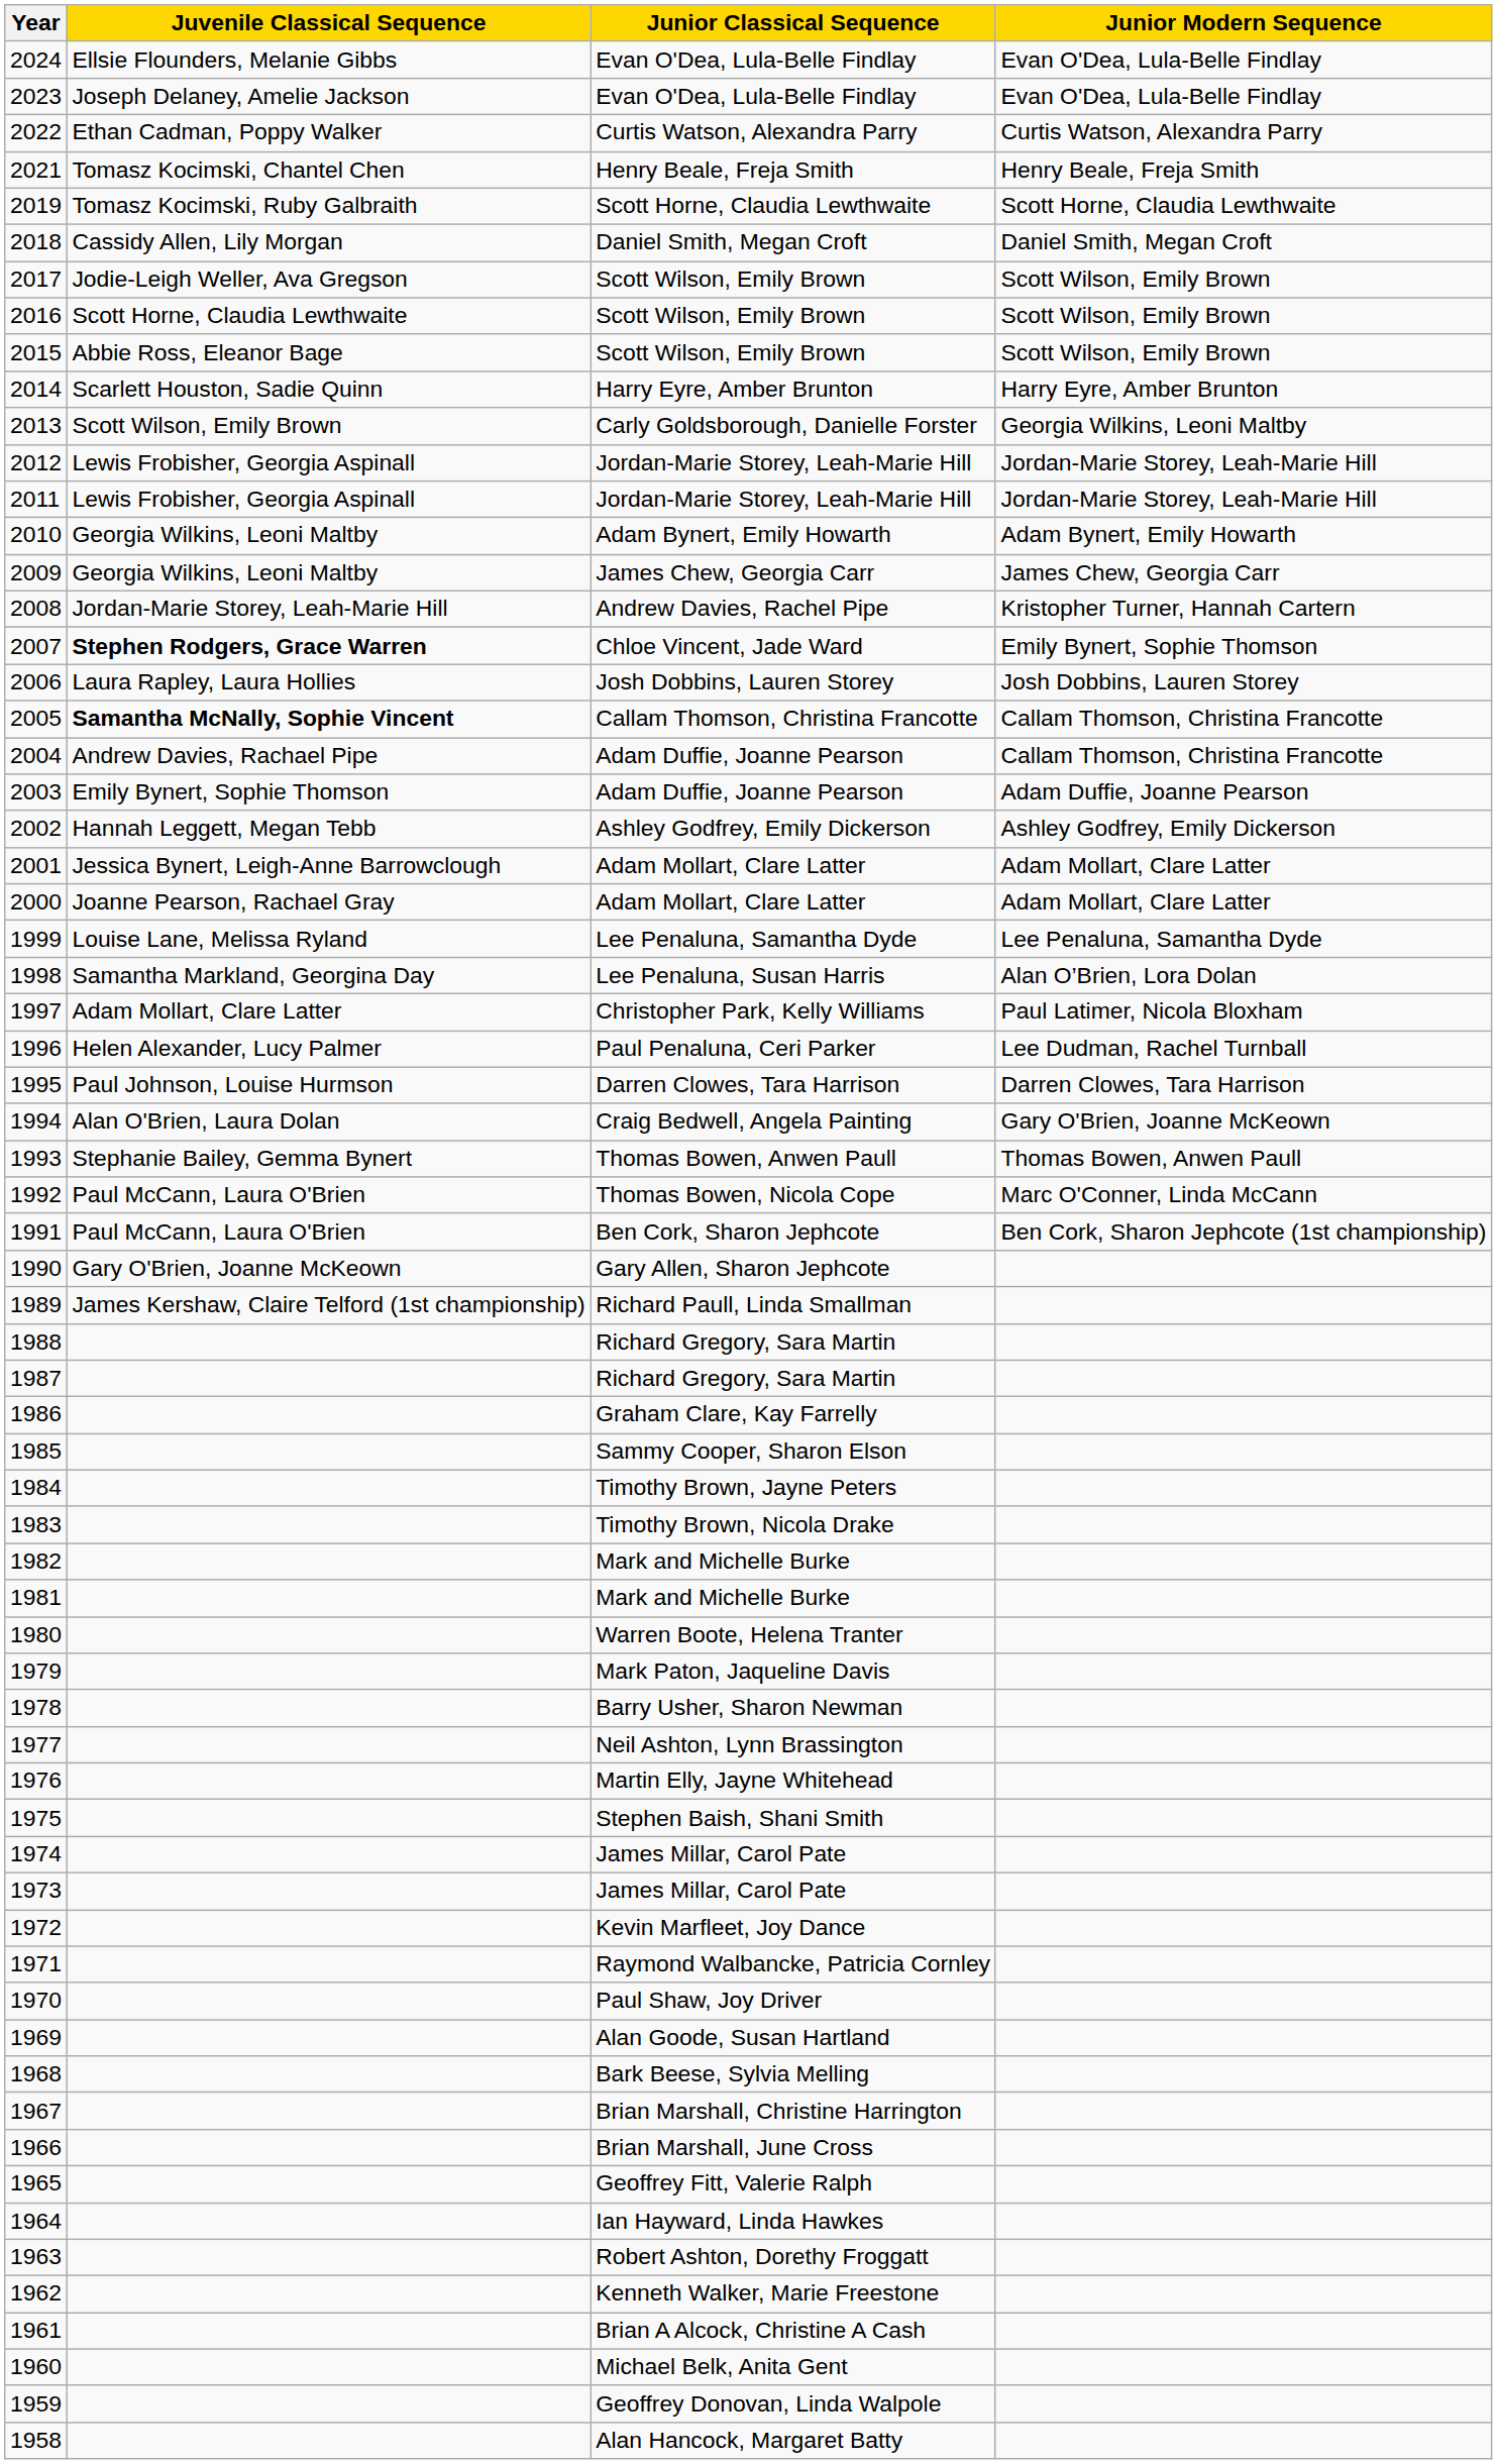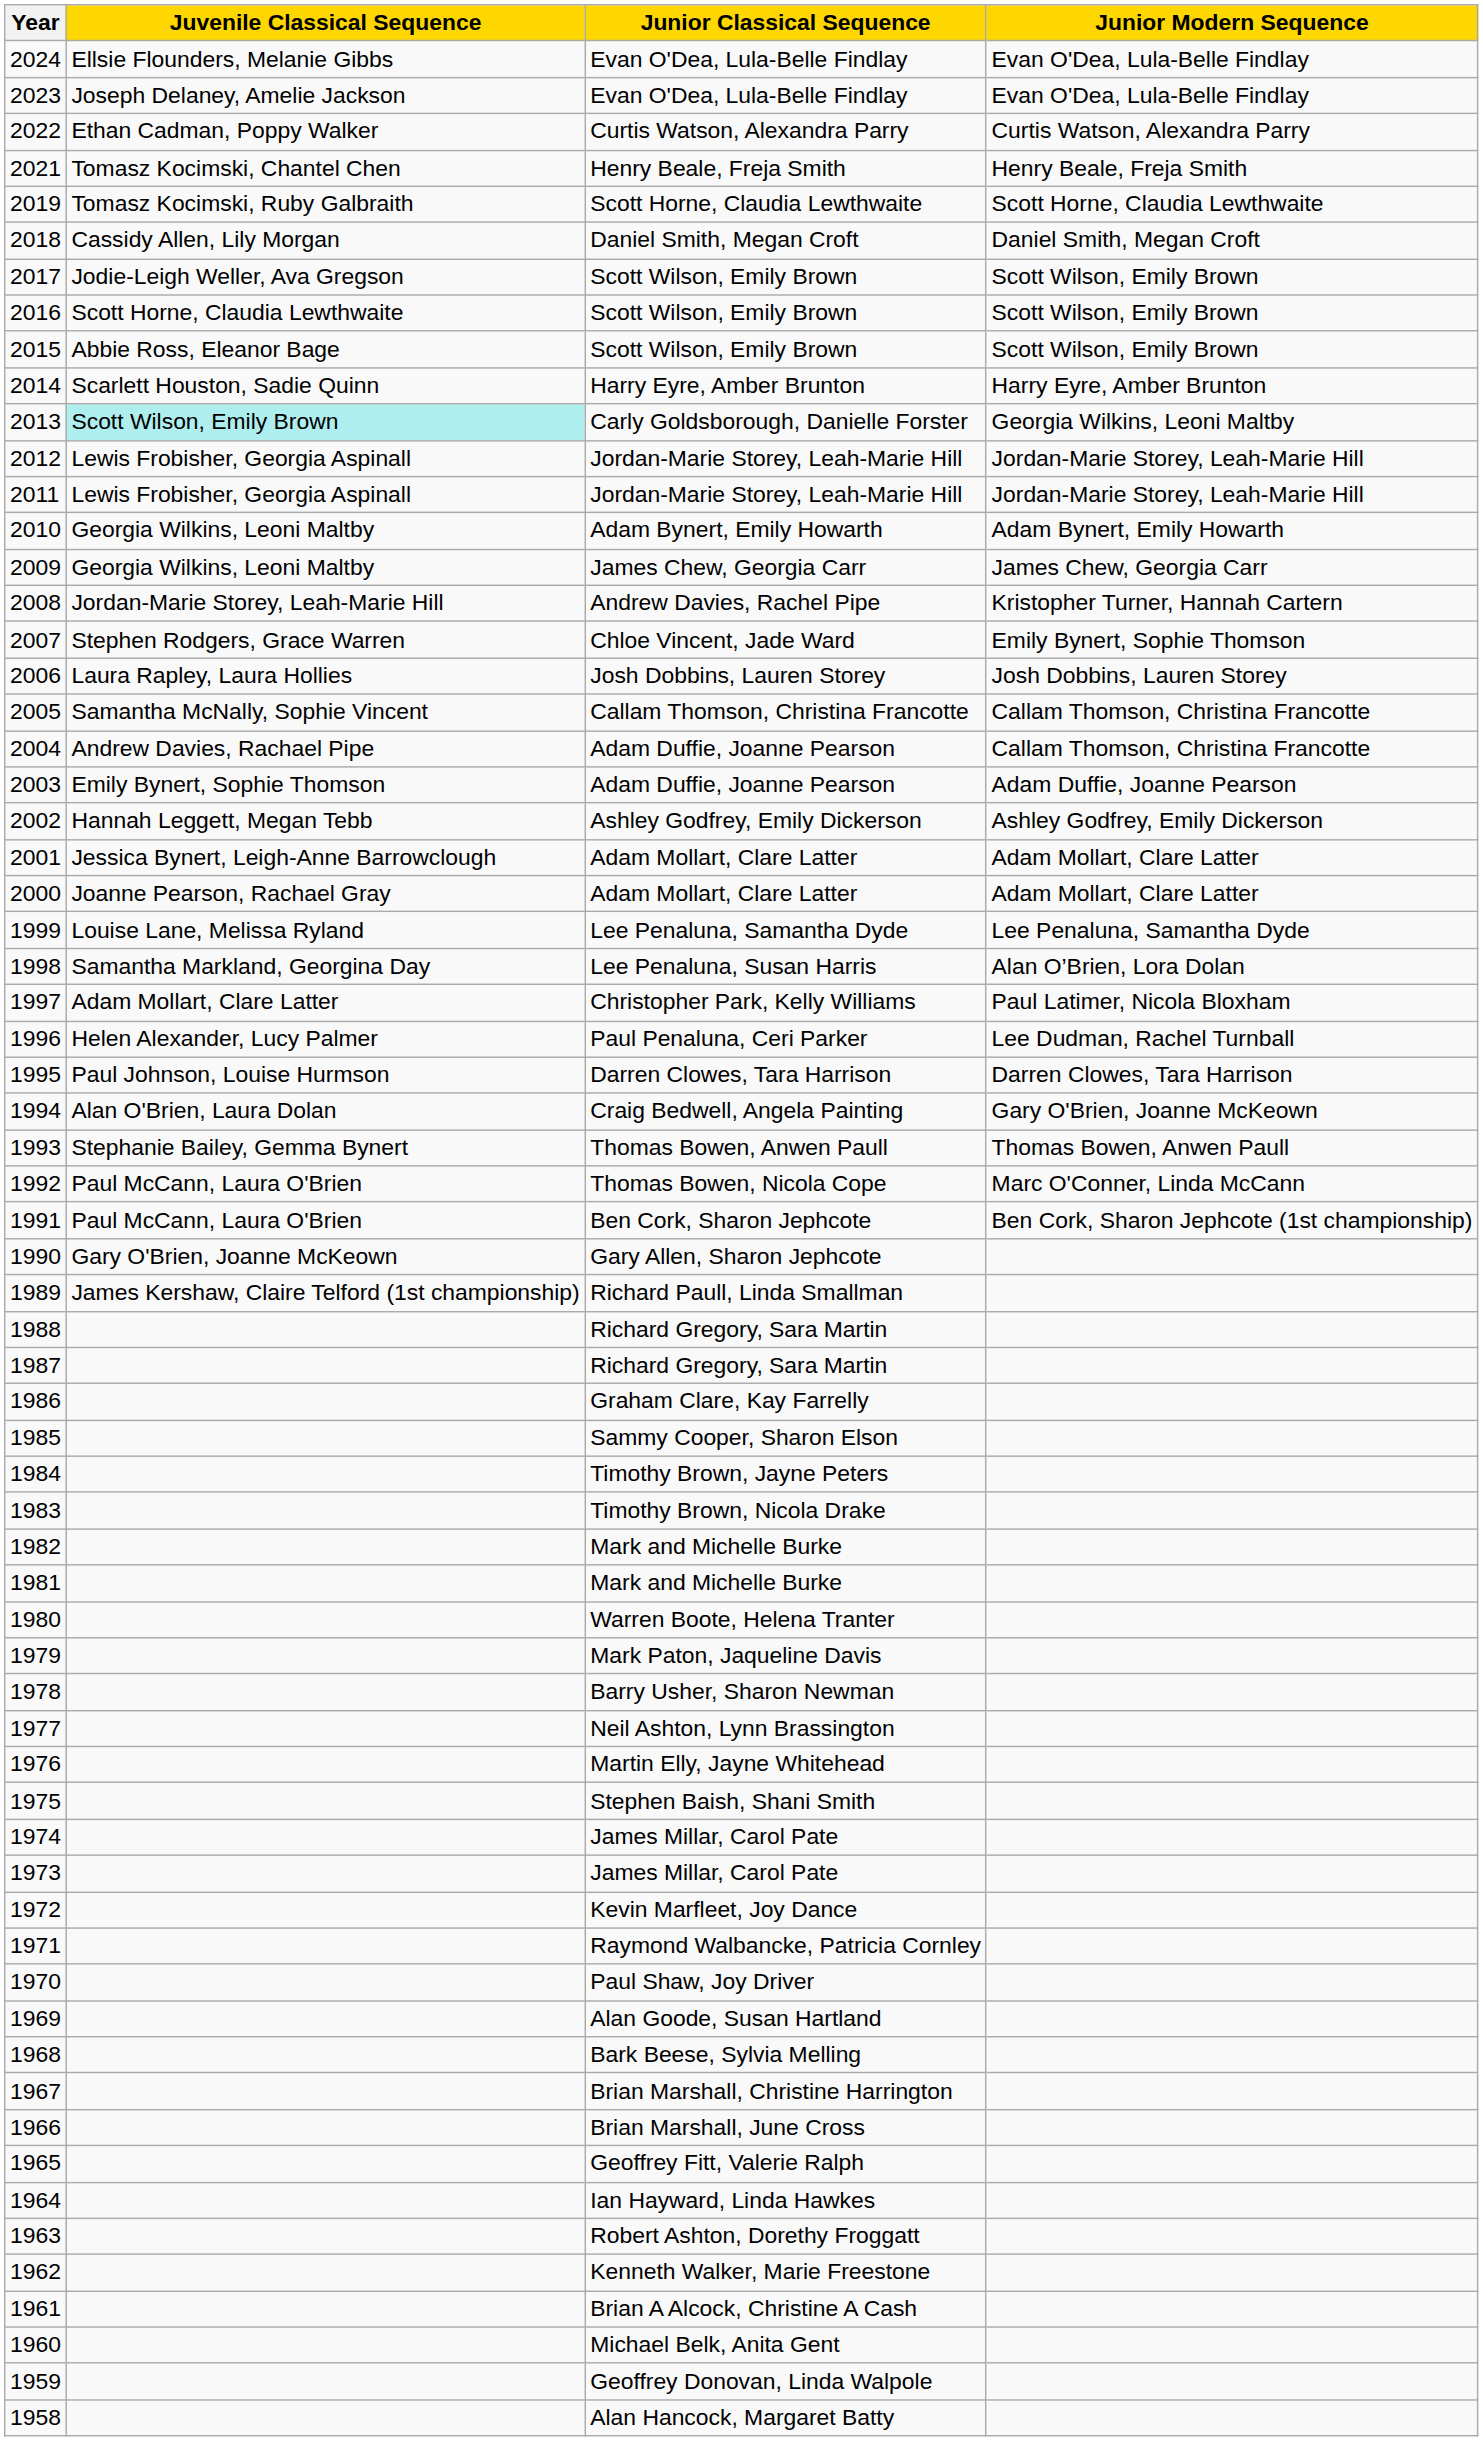2013 | Juvenile Classical Sequence: no background -> paleturquoise background
2007 | Juvenile Classical Sequence: bold -> normal
2005 | Juvenile Classical Sequence: bold -> normal
